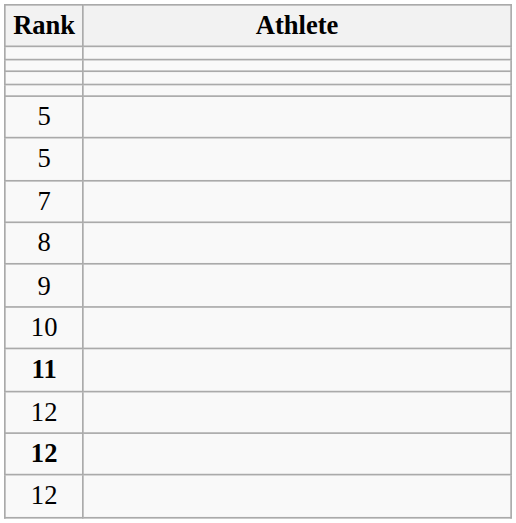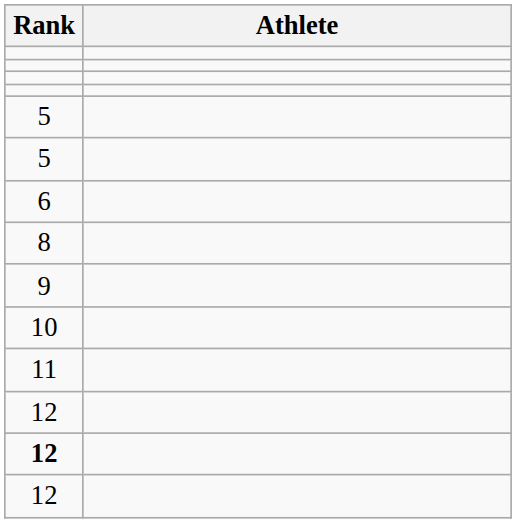row 8 | Rank: 7 -> 6
row 12 | Rank: bold -> normal
